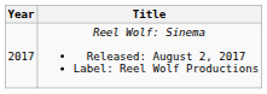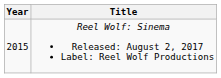row 2 | Year: 2017 -> 2015
